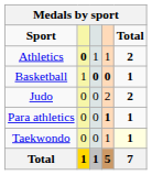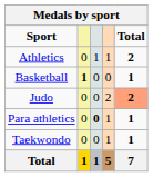Athletics | column 2: bold -> normal
Basketball | column 2: normal -> bold
Basketball | column 3: bold -> normal
Basketball | column 4: bold -> normal
Judo | Total: no background -> lightsalmon background
Para athletics | column 3: normal -> bold
Para athletics | column 4: bold -> normal
Taekwondo | Total: lightyellow background -> no background
